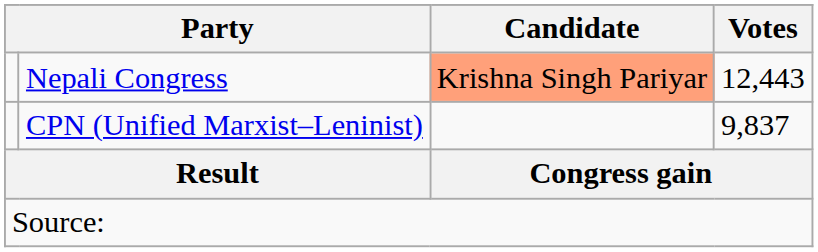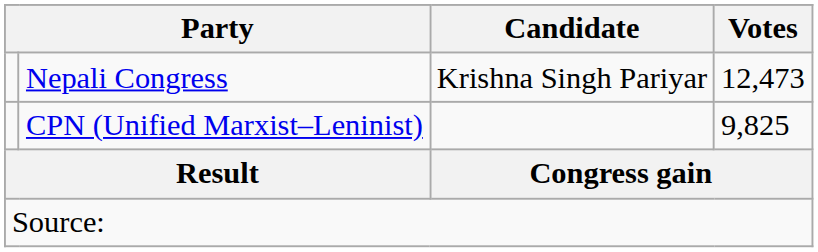Nepali Congress | Candidate: lightsalmon background -> no background
Nepali Congress | Votes: 12,443 -> 12,473
CPN (Unified Marxist–Leninist) | Votes: 9,837 -> 9,825
